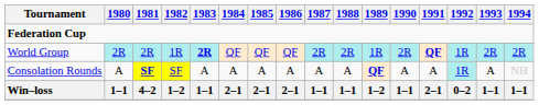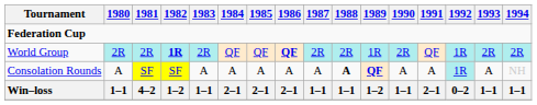World Group | 1982: normal -> bold
World Group | 1983: bold -> normal
World Group | 1986: normal -> bold
World Group | 1991: bold -> normal
Consolation Rounds | 1981: bold -> normal
Consolation Rounds | 1988: normal -> bold
